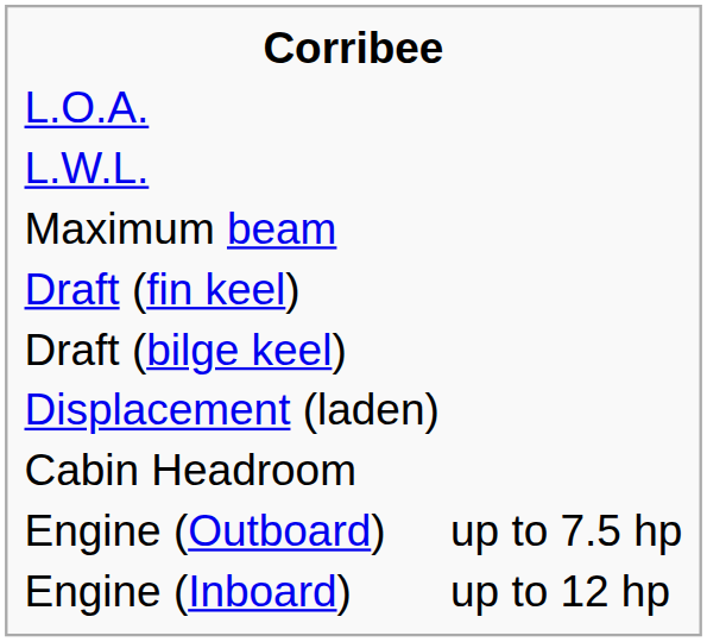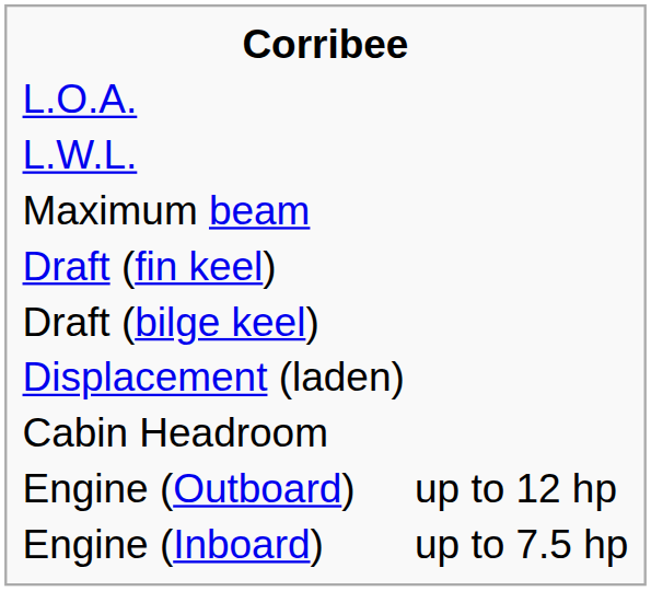Engine (Outboard) | column 2: up to 7.5 hp -> up to 12 hp
Engine (Inboard) | column 2: up to 12 hp -> up to 7.5 hp
